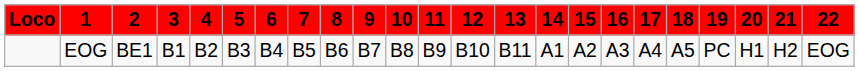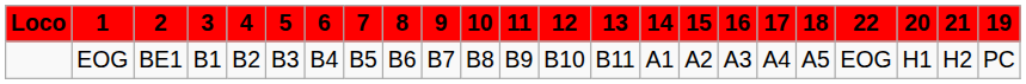columns swapped: 19 <-> 22
